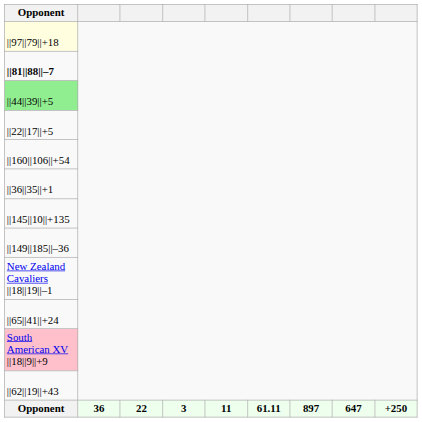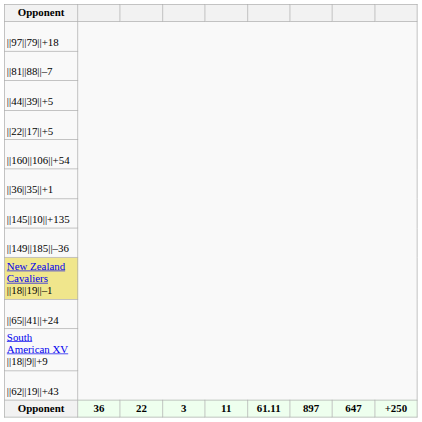||97||79||+18 | Opponent: lightyellow background -> no background
||81||88||–7 | Opponent: bold -> normal
||44||39||+5 | Opponent: lightgreen background -> no background
New Zealand Cavaliers ||18||19||–1 | Opponent: no background -> khaki background
South American XV ||18||9||+9 | Opponent: pink background -> no background
